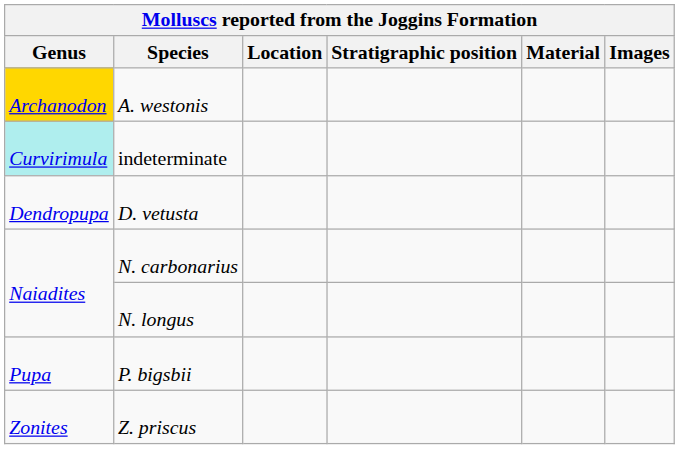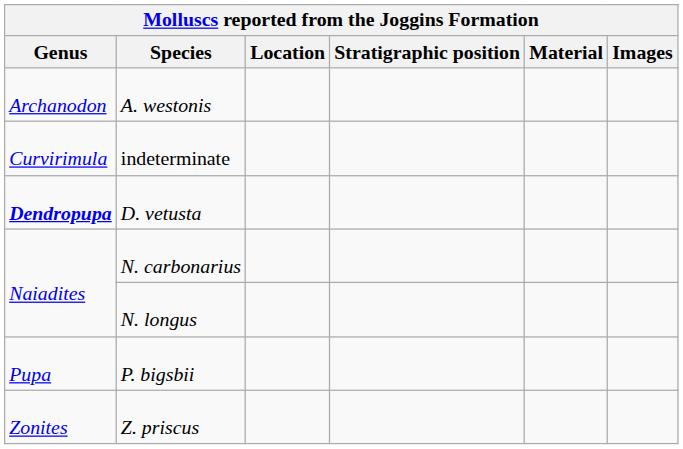A. westonis | Genus: gold background -> no background
indeterminate | Genus: paleturquoise background -> no background
D. vetusta | Genus: normal -> bold
